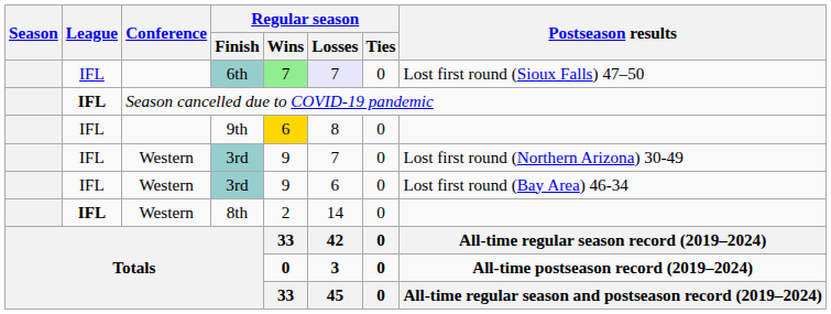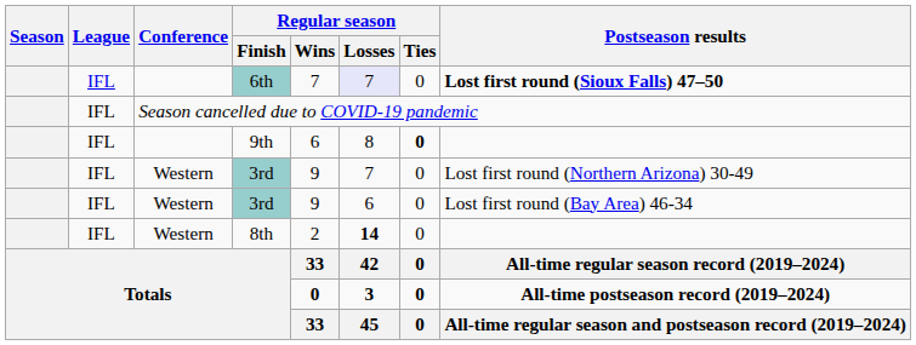6th | Regular season / Wins: lightgreen background -> no background
6th | Postseason results: normal -> bold
Season cancelled due to COVID-19 pandemic | League: bold -> normal
9th | Regular season / Wins: gold background -> no background
9th | Regular season / Ties: normal -> bold
8th | League: bold -> normal
8th | Regular season / Losses: normal -> bold
